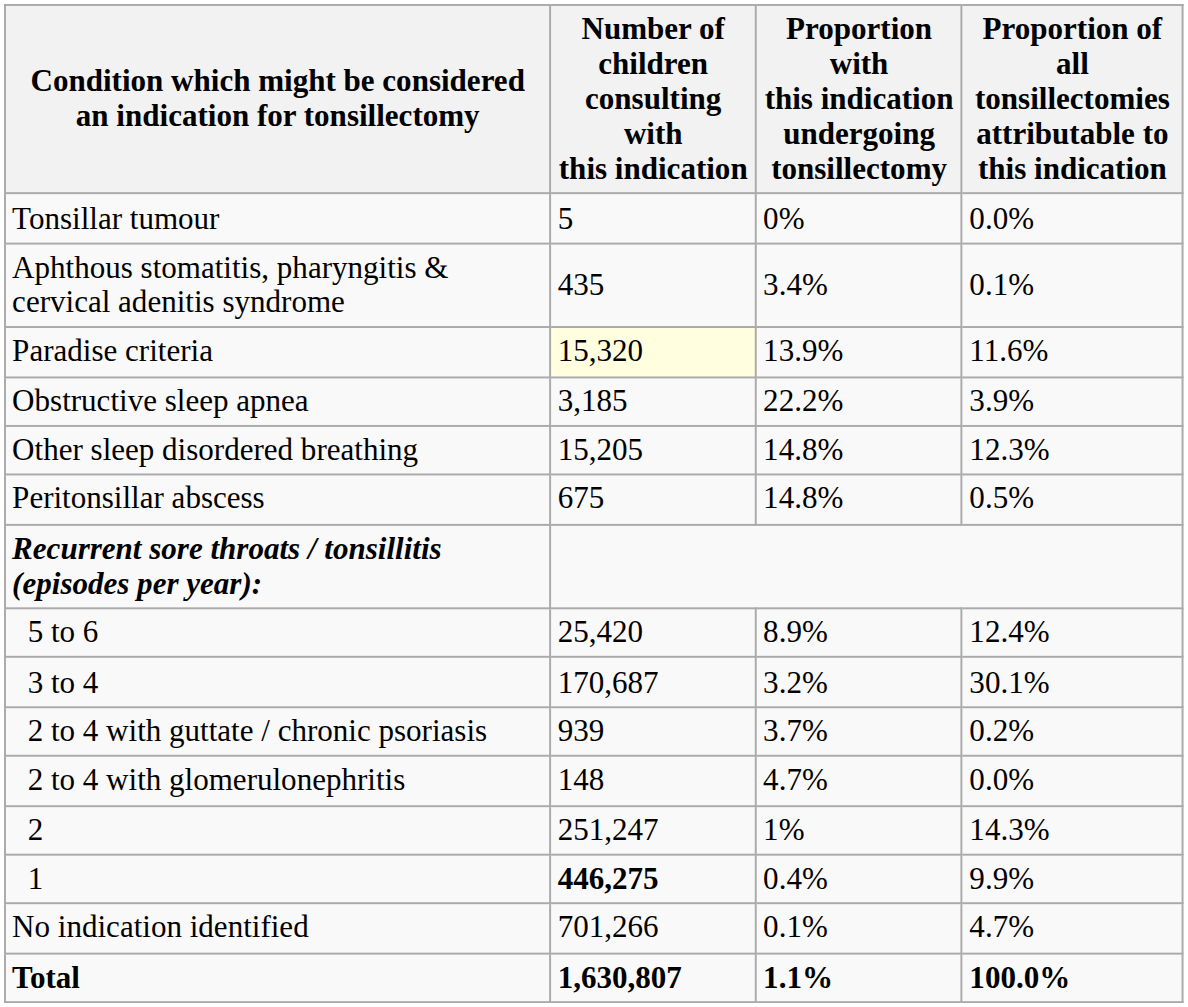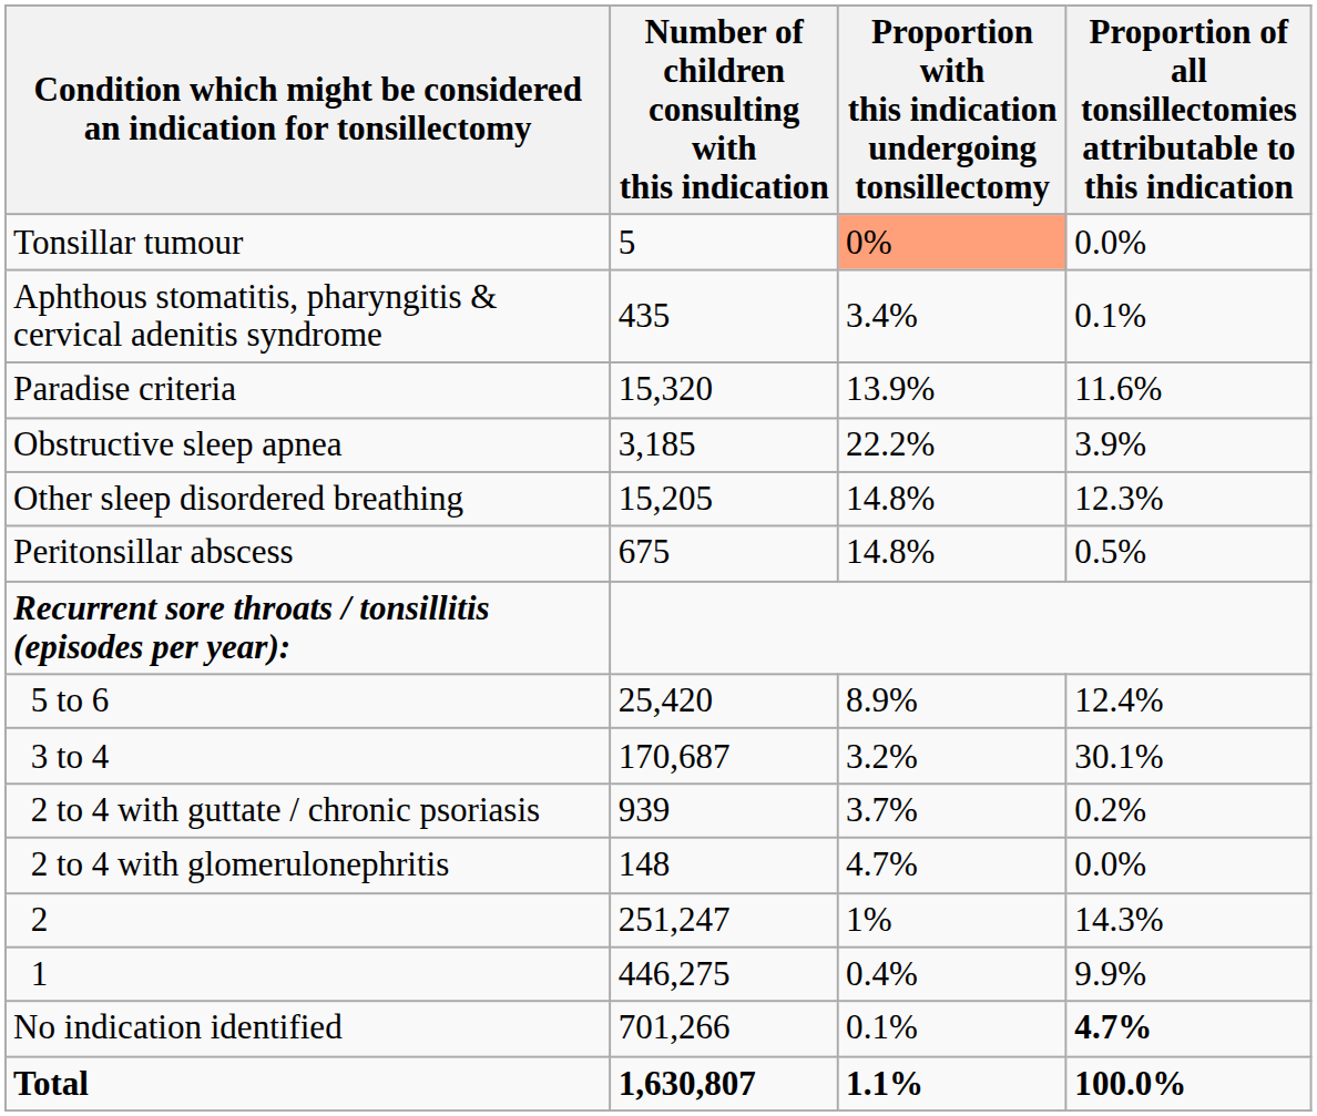Tonsillar tumour | Proportion with this indication undergoing tonsillectomy: no background -> lightsalmon background
Paradise criteria | Number of children consulting with this indication: lightyellow background -> no background
1 | Number of children consulting with this indication: bold -> normal
No indication identified | column 4: normal -> bold
